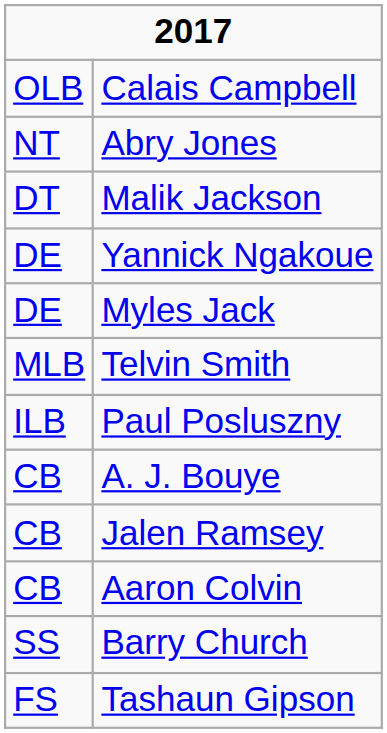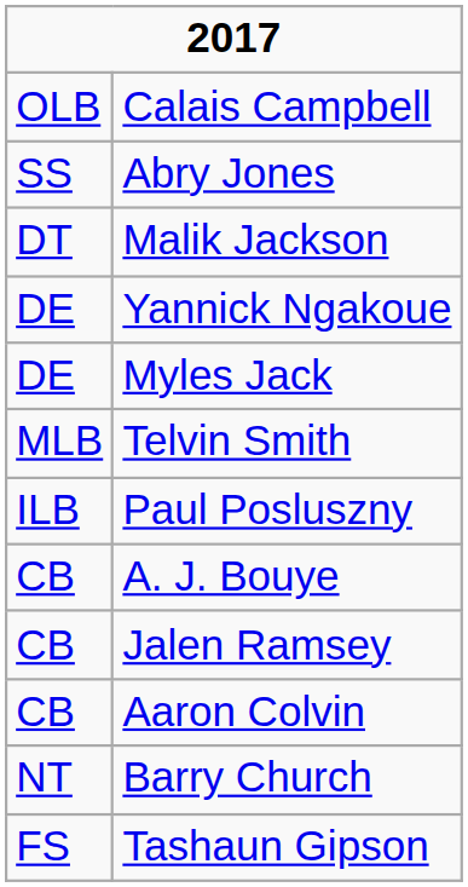Abry Jones | column 1: NT -> SS
Barry Church | column 1: SS -> NT
